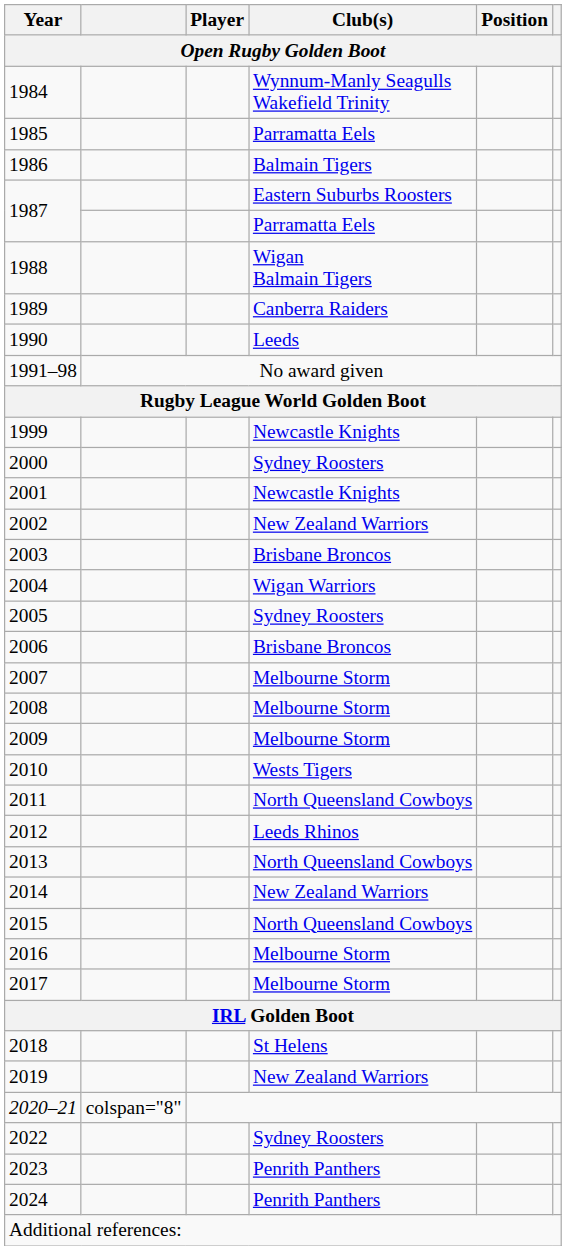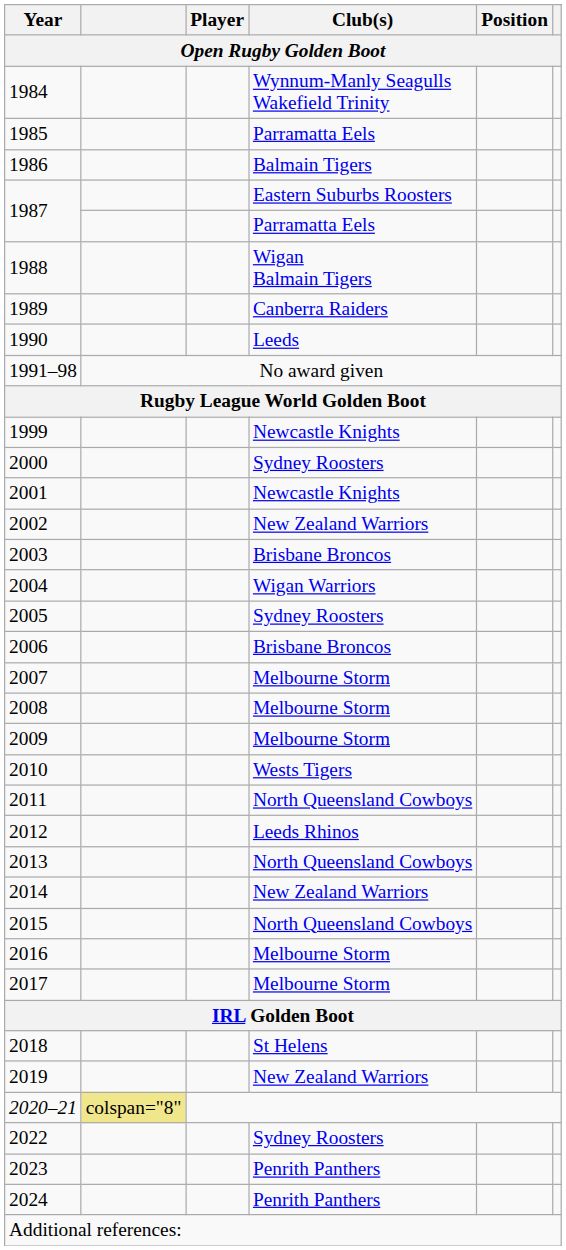2020–21 | column 2: no background -> khaki background
